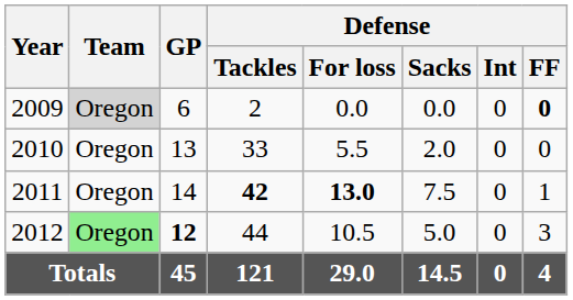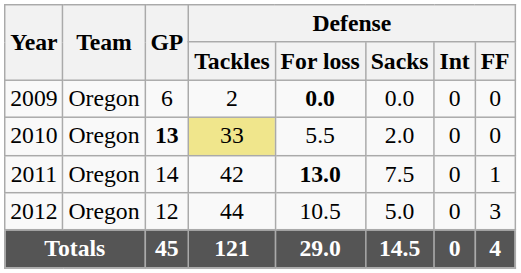2009 | Team: lightgrey background -> no background
2009 | Defense / For loss: normal -> bold
2009 | Defense / FF: bold -> normal
2010 | GP: normal -> bold
2010 | Defense / Tackles: no background -> khaki background
2011 | Defense / Tackles: bold -> normal
2012 | Team: lightgreen background -> no background
2012 | GP: bold -> normal
